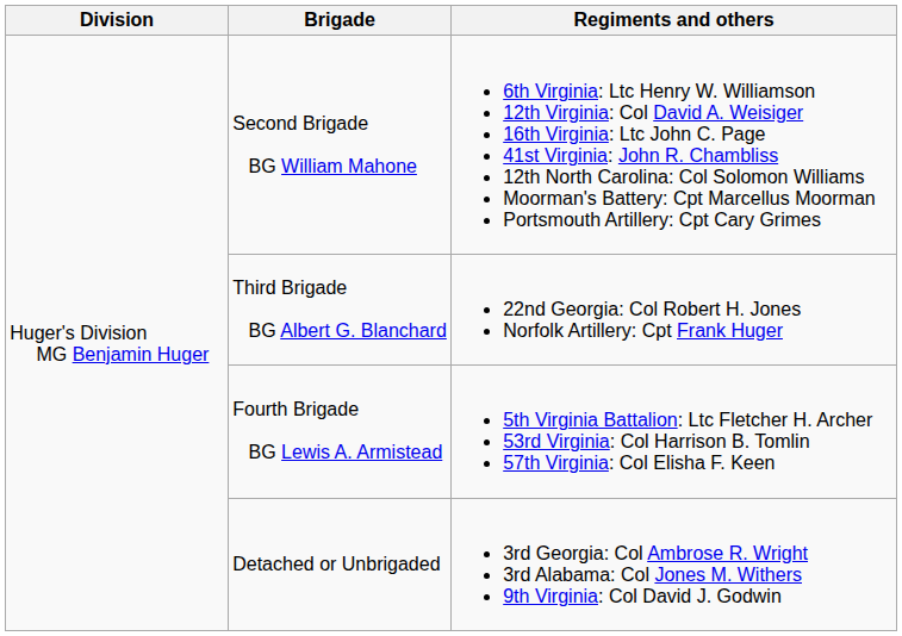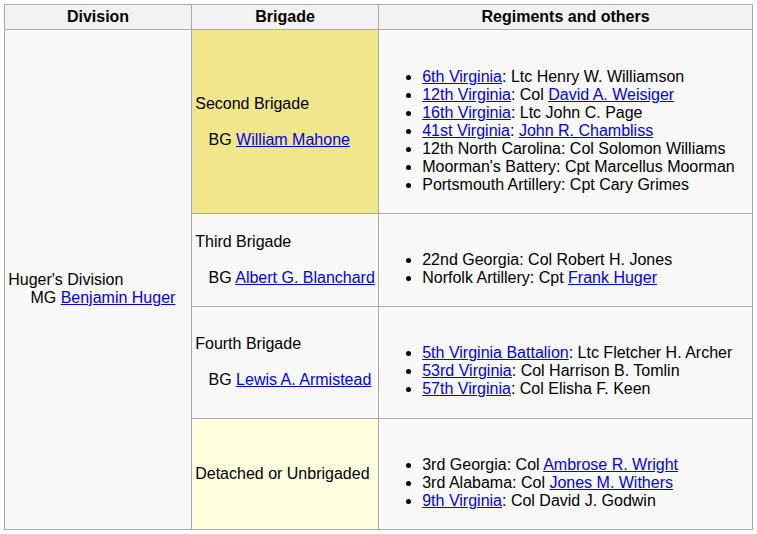Second Brigade BG William Mahone | Brigade: no background -> khaki background
Detached or Unbrigaded | Brigade: no background -> lightyellow background
